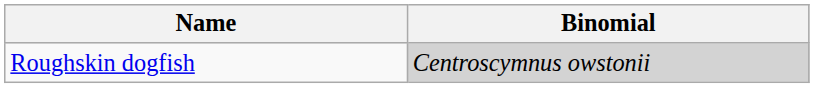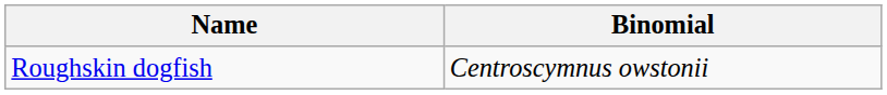Roughskin dogfish | Binomial: lightgrey background -> no background
